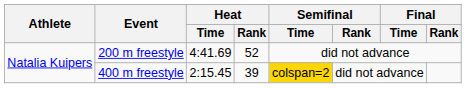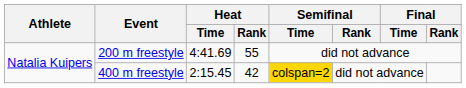200 m freestyle | Heat / Rank: 52 -> 55
400 m freestyle | Heat / Rank: 39 -> 42
